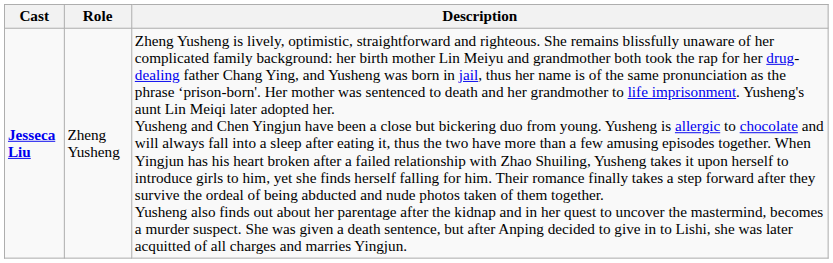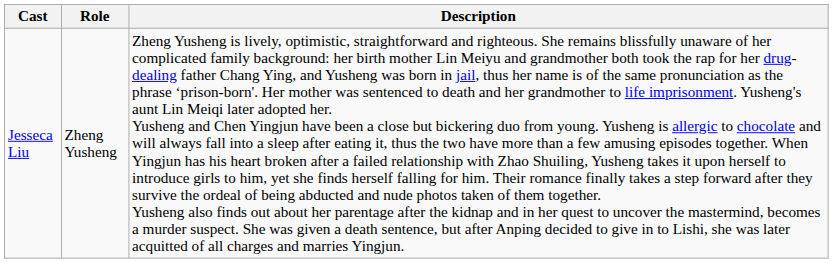row 2 | Cast: bold -> normal
